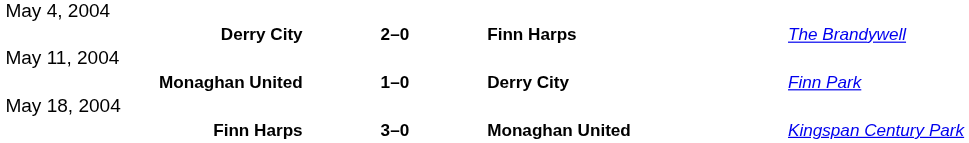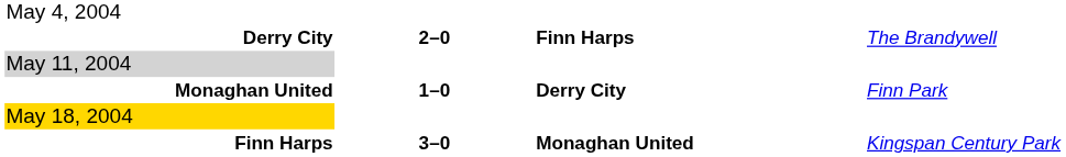May 11, 2004 | column 1: no background -> lightgrey background
May 18, 2004 | column 1: no background -> gold background
